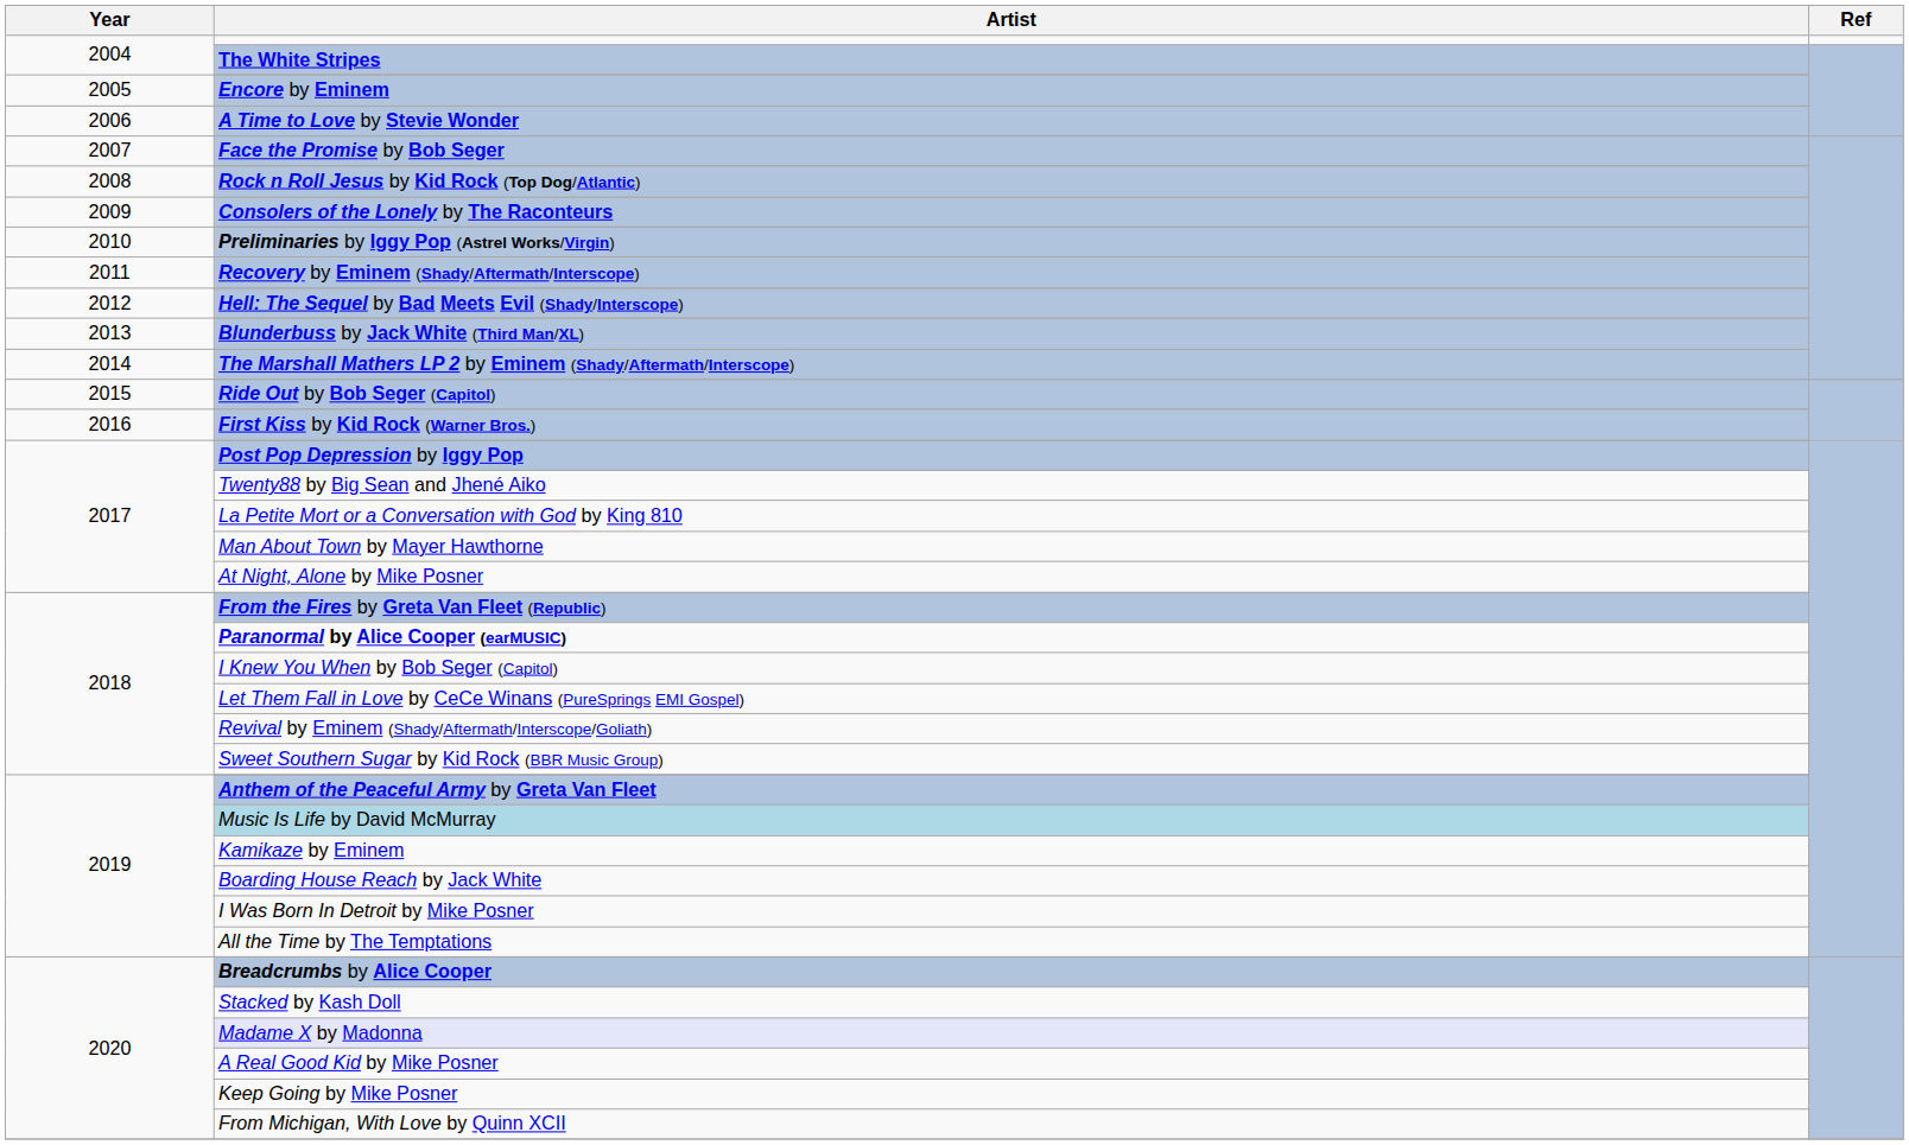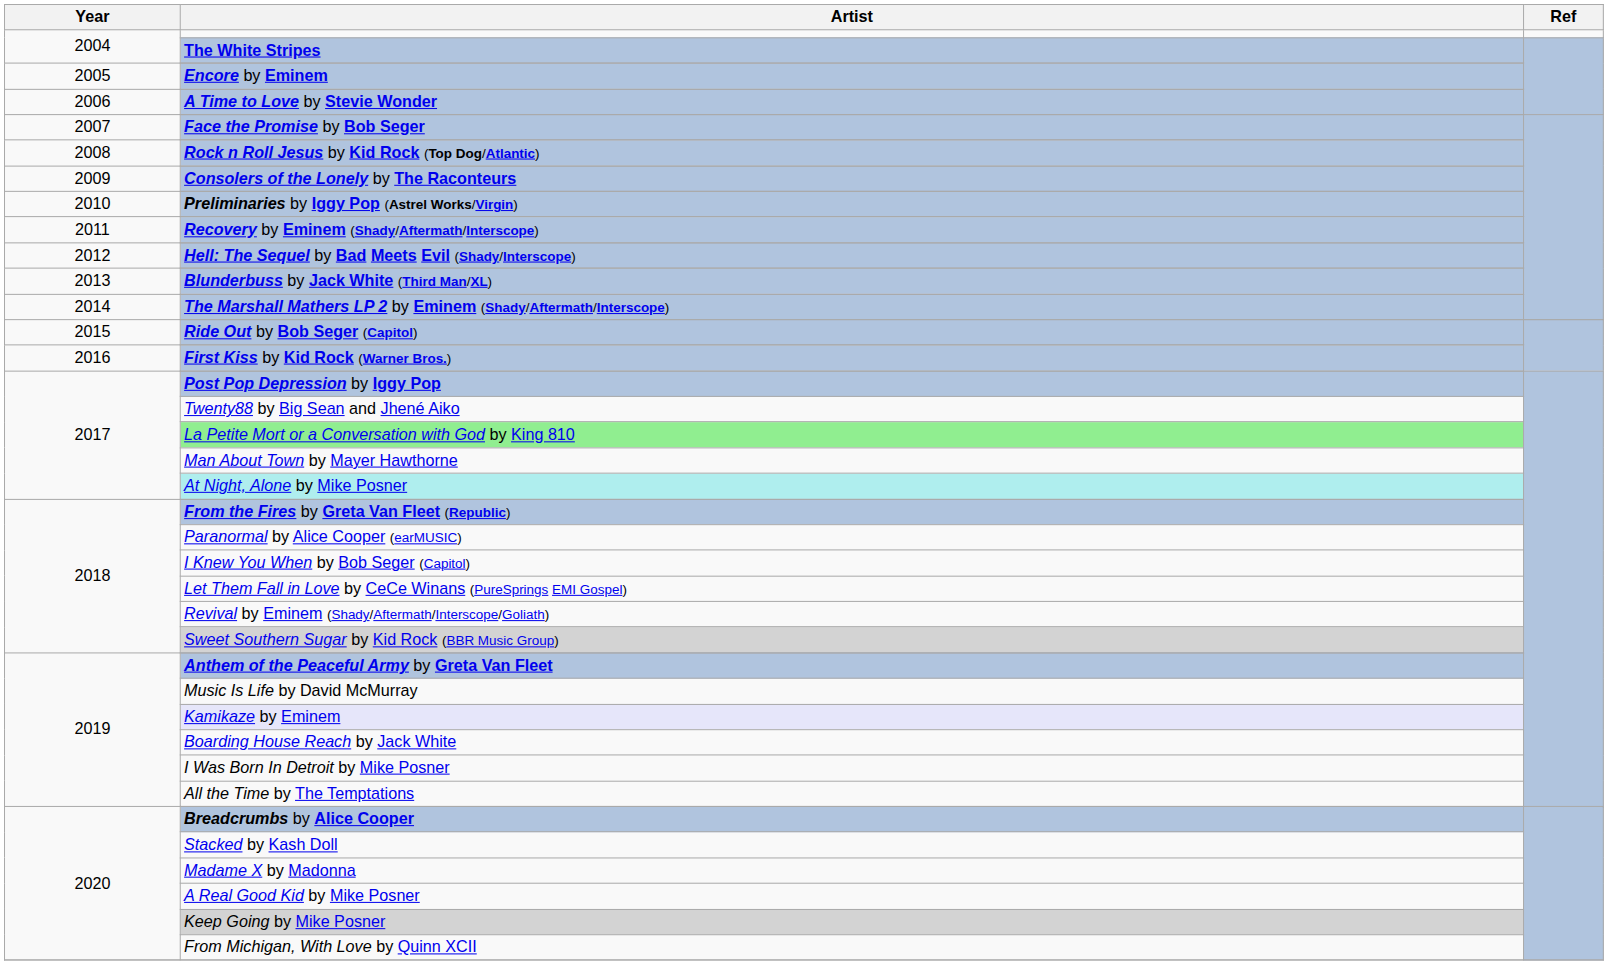La Petite Mort or a Conversation with God by King 810 | Artist: no background -> lightgreen background
At Night, Alone by Mike Posner | Artist: no background -> paleturquoise background
Paranormal by Alice Cooper (earMUSIC) | Artist: bold -> normal
Sweet Southern Sugar by Kid Rock (BBR Music Group) | Artist: no background -> lightgrey background
Music Is Life by David McMurray | Artist: lightblue background -> no background
Kamikaze by Eminem | Artist: no background -> lavender background
Madame X by Madonna | Artist: lavender background -> no background
Keep Going by Mike Posner | Artist: no background -> lightgrey background
